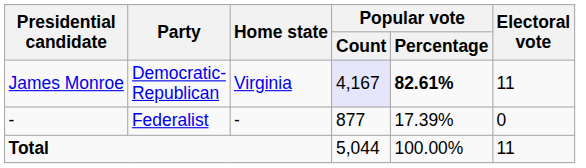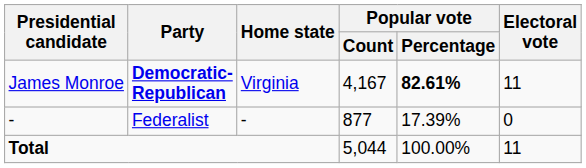James Monroe | Party: normal -> bold
James Monroe | Popular vote / Count: lavender background -> no background
